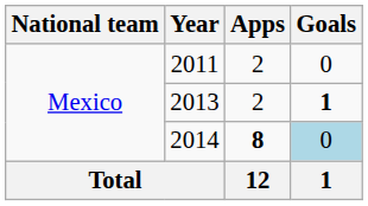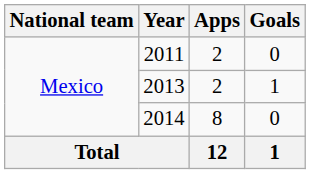2013 | Goals: bold -> normal
2014 | Apps: bold -> normal
2014 | Goals: lightblue background -> no background
